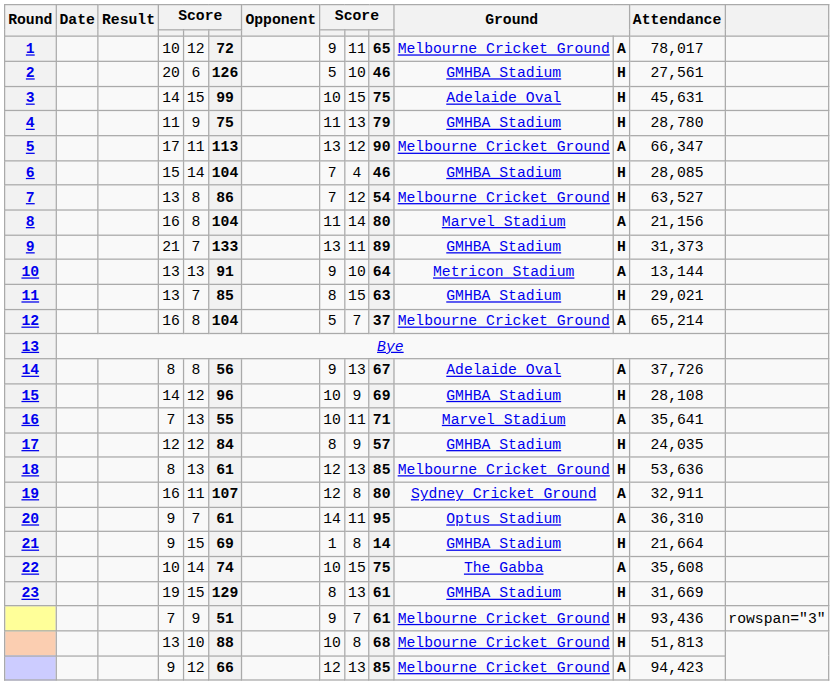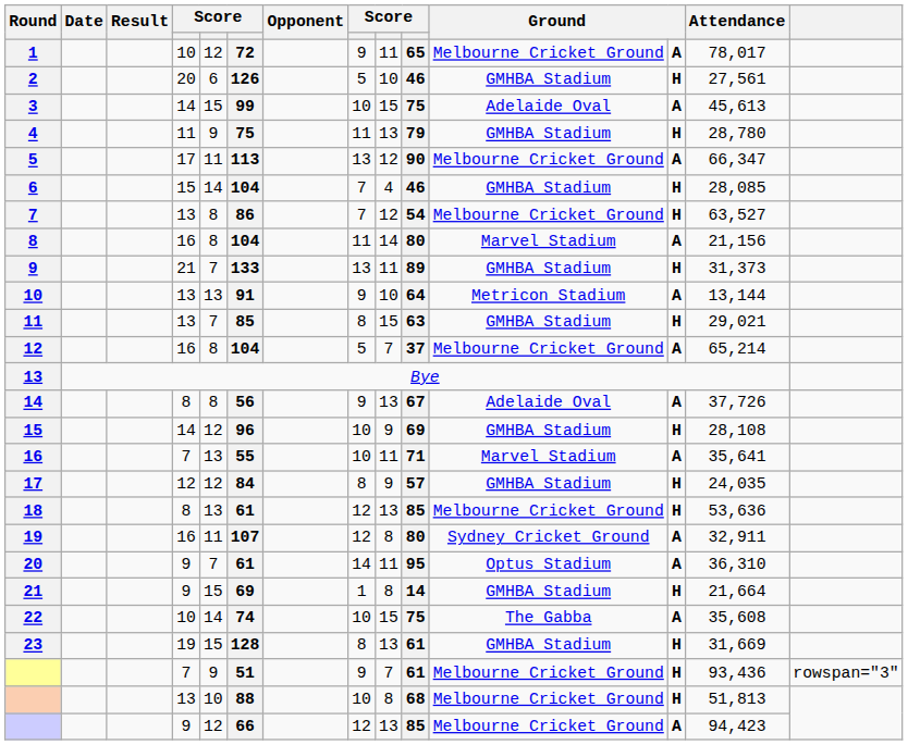3 | column 12: H -> A
3 | Attendance: 45,631 -> 45,613
23 | column 6: 129 -> 128
